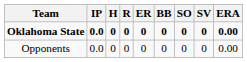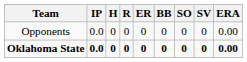rows swapped: Oklahoma State <-> Opponents
